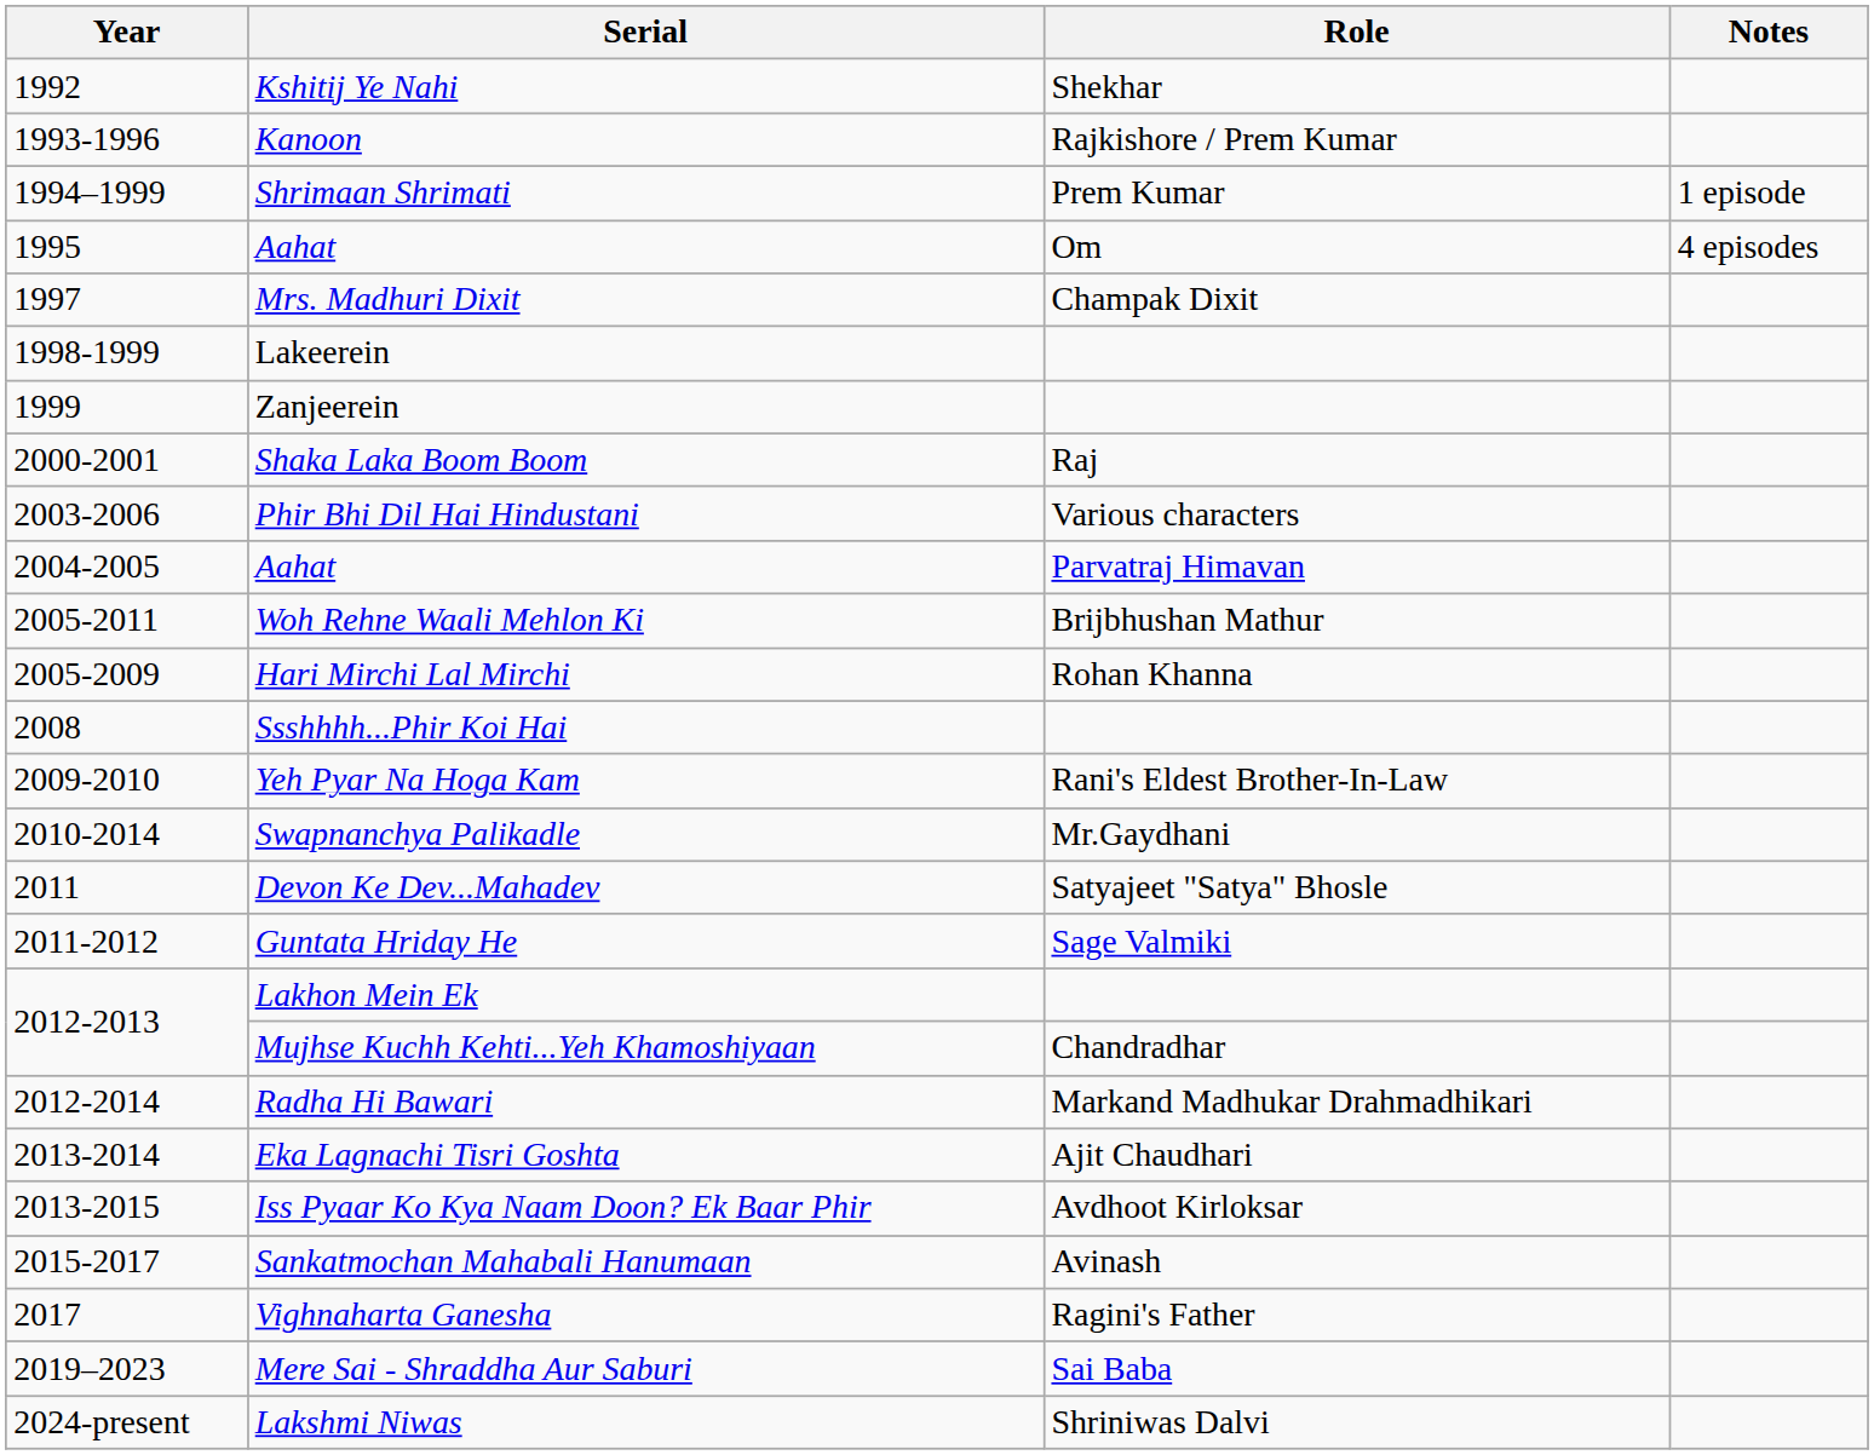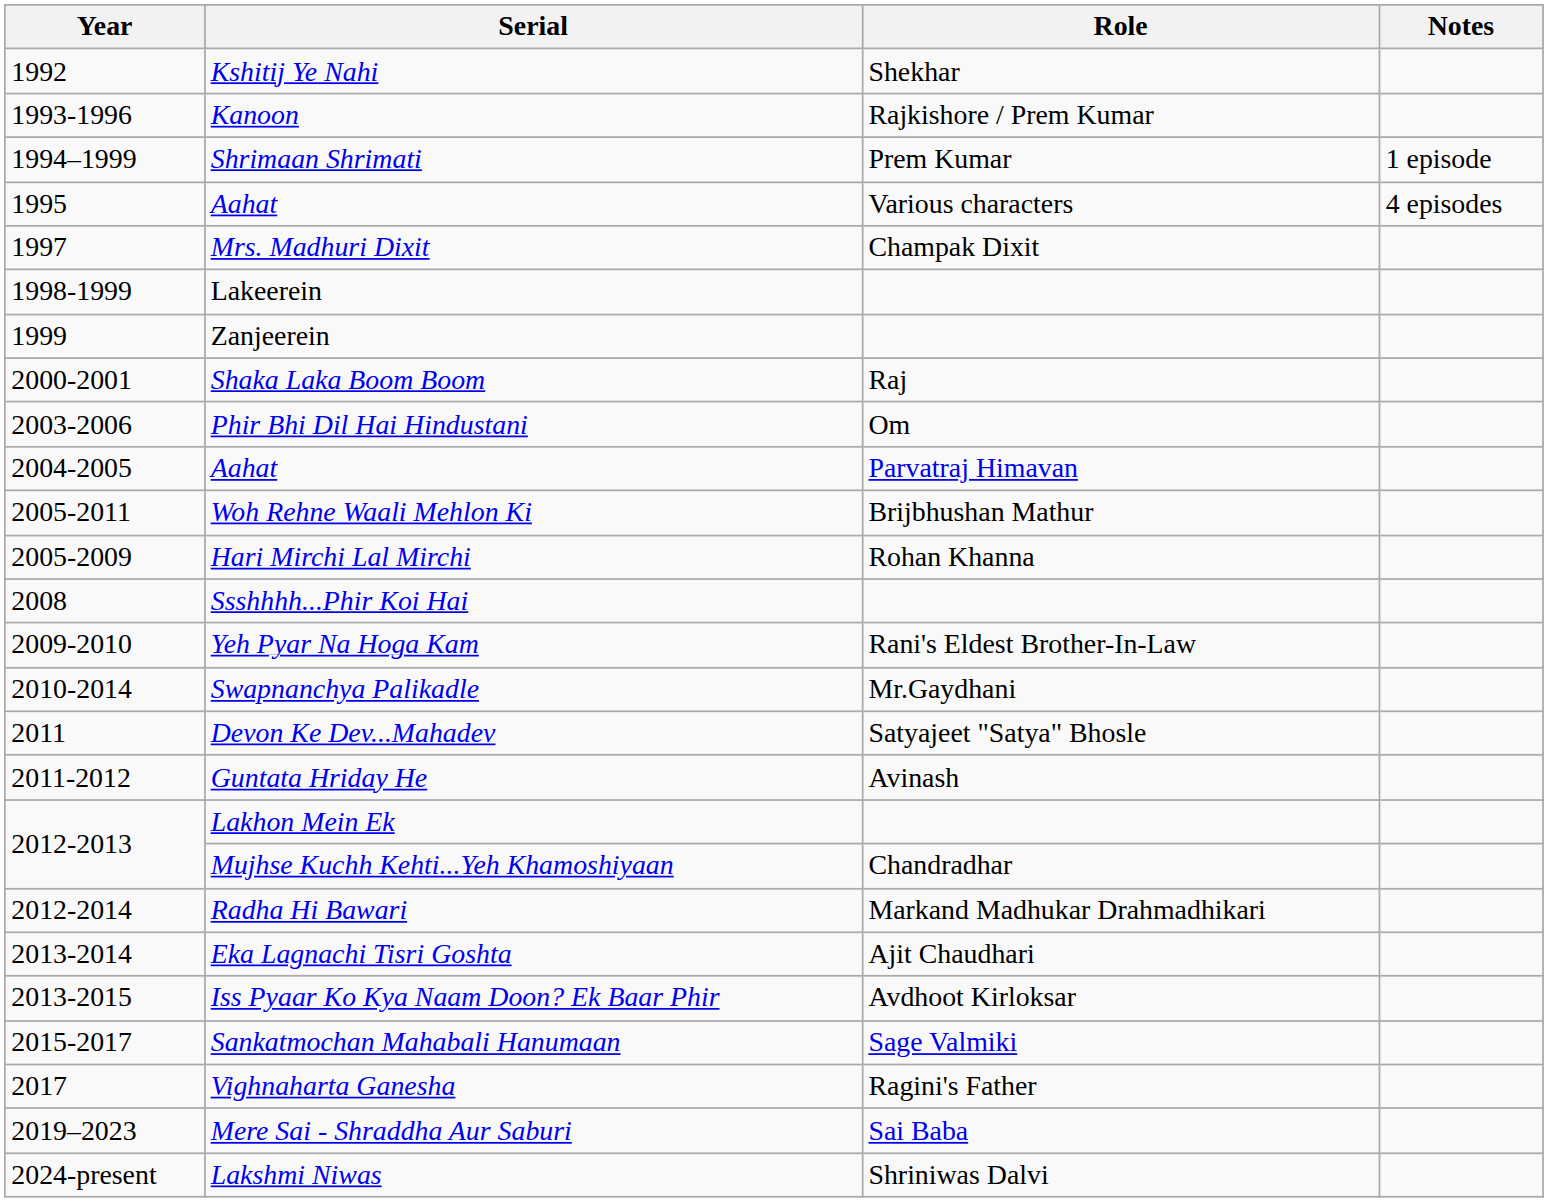1995 / Aahat | Role: Om -> Various characters
Phir Bhi Dil Hai Hindustani | Role: Various characters -> Om
Guntata Hriday He | Role: Sage Valmiki -> Avinash
Sankatmochan Mahabali Hanumaan | Role: Avinash -> Sage Valmiki
